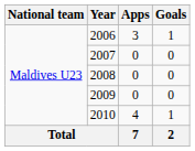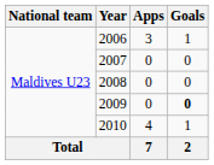2009 | Goals: normal -> bold
